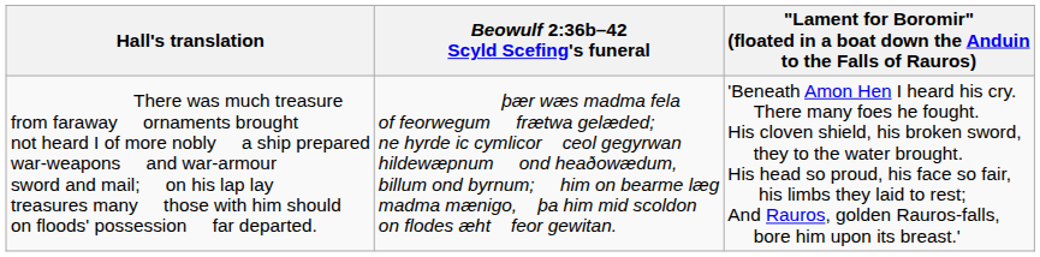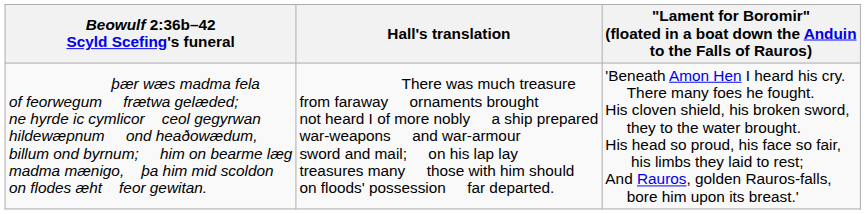columns swapped: Beowulf 2:36b–42 Scyld Scefing's funeral <-> Hall's translation
